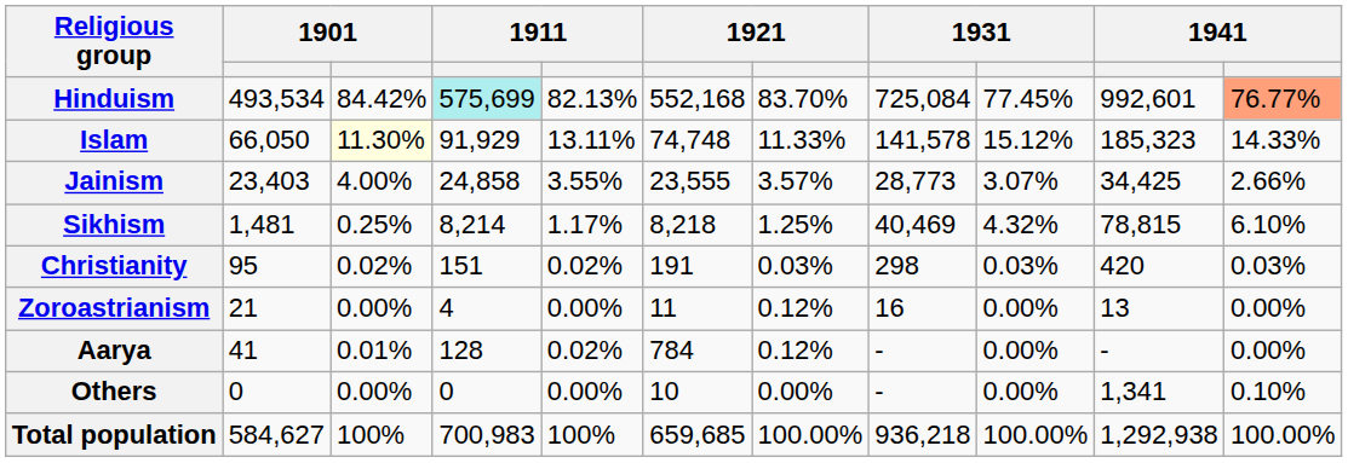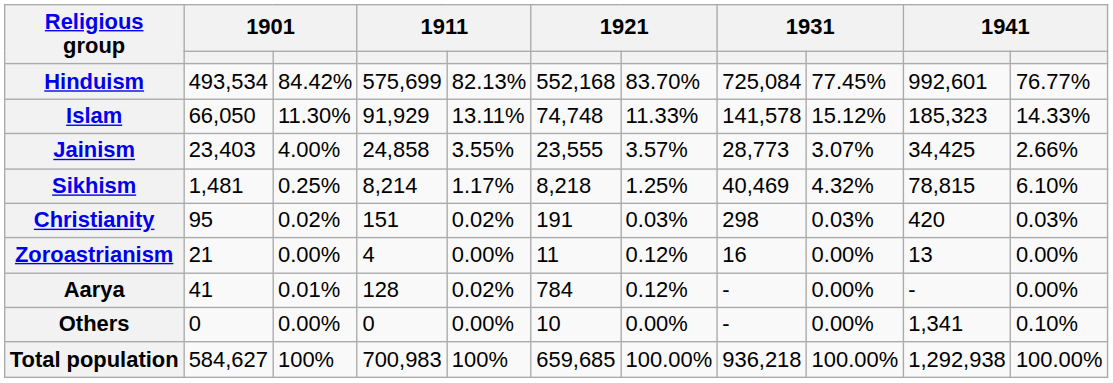Hinduism | column 4: paleturquoise background -> no background
Hinduism | column 11: lightsalmon background -> no background
Islam | column 3: lightyellow background -> no background
